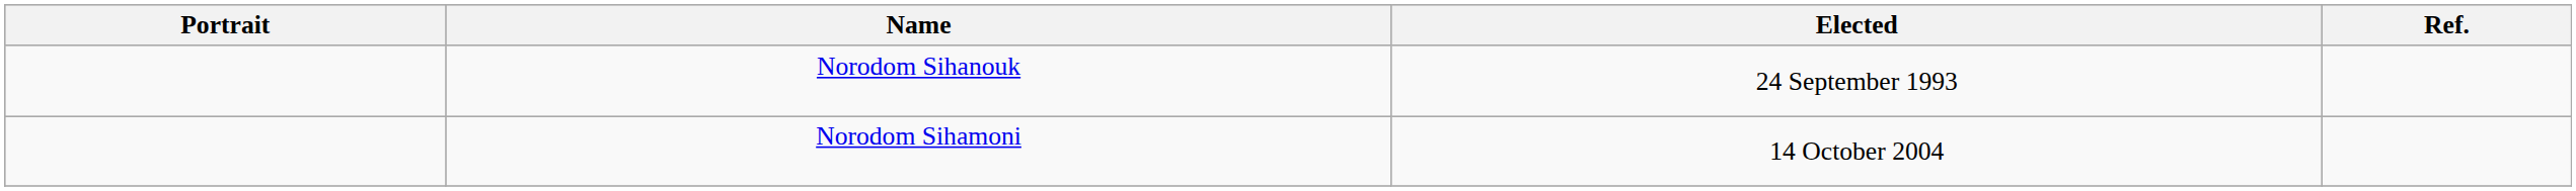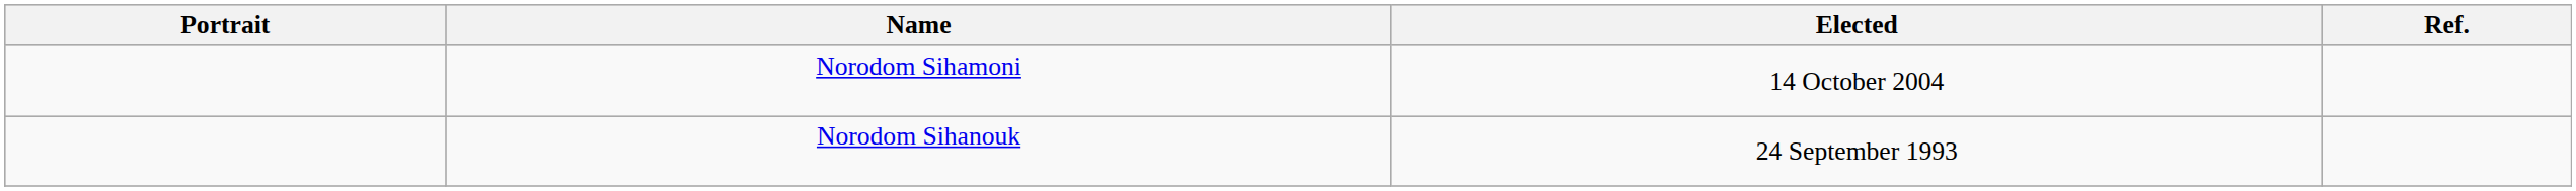rows swapped: Norodom Sihanouk <-> Norodom Sihamoni
